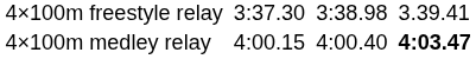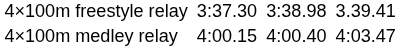4×100m medley relay | column 4: bold -> normal
